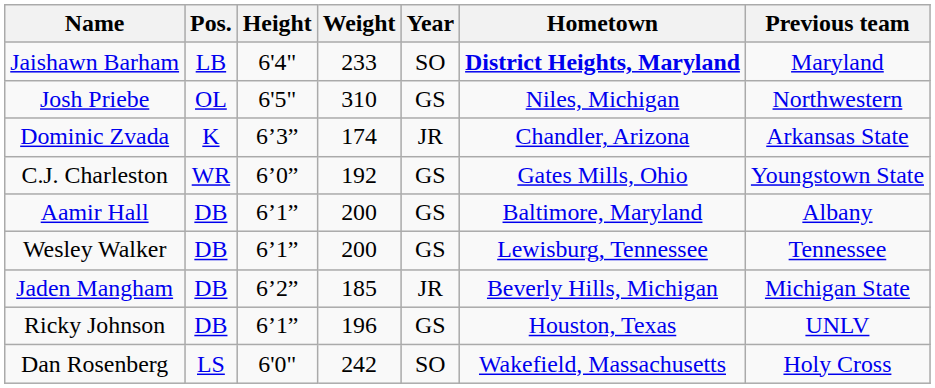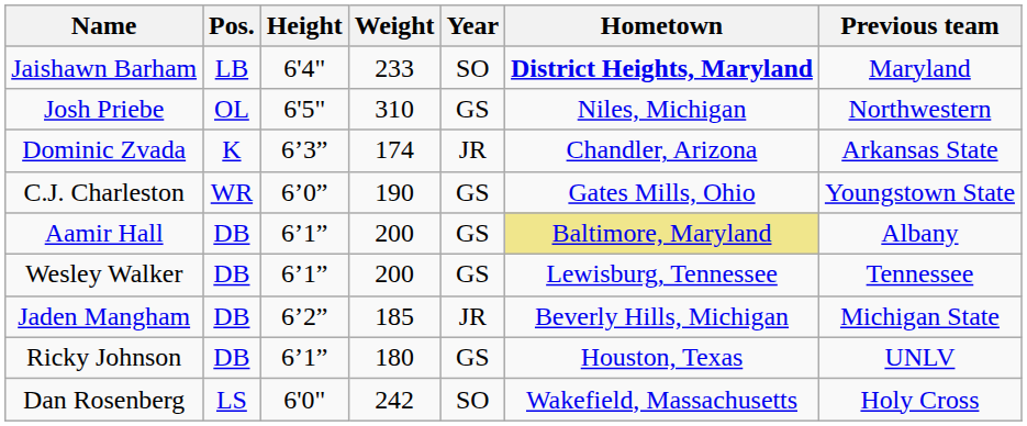C.J. Charleston | Weight: 192 -> 190
Aamir Hall | Hometown: no background -> khaki background
Ricky Johnson | Weight: 196 -> 180
